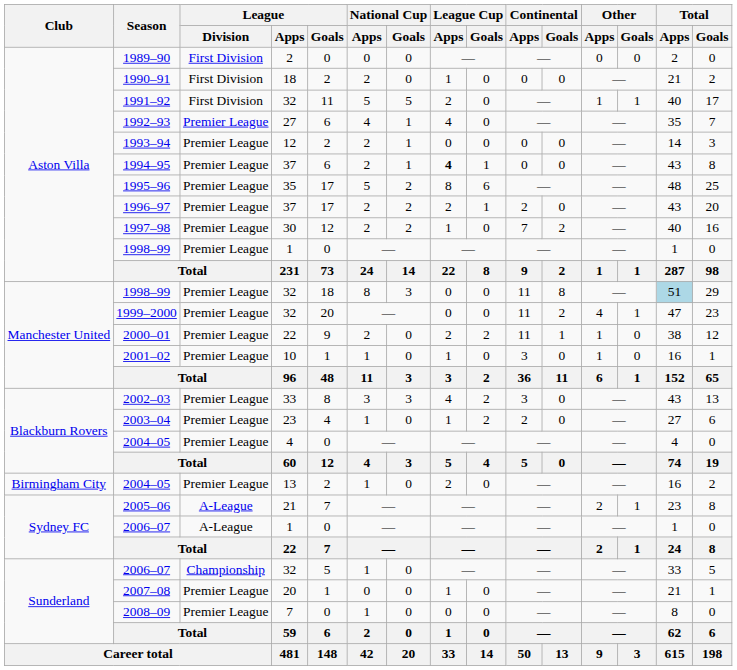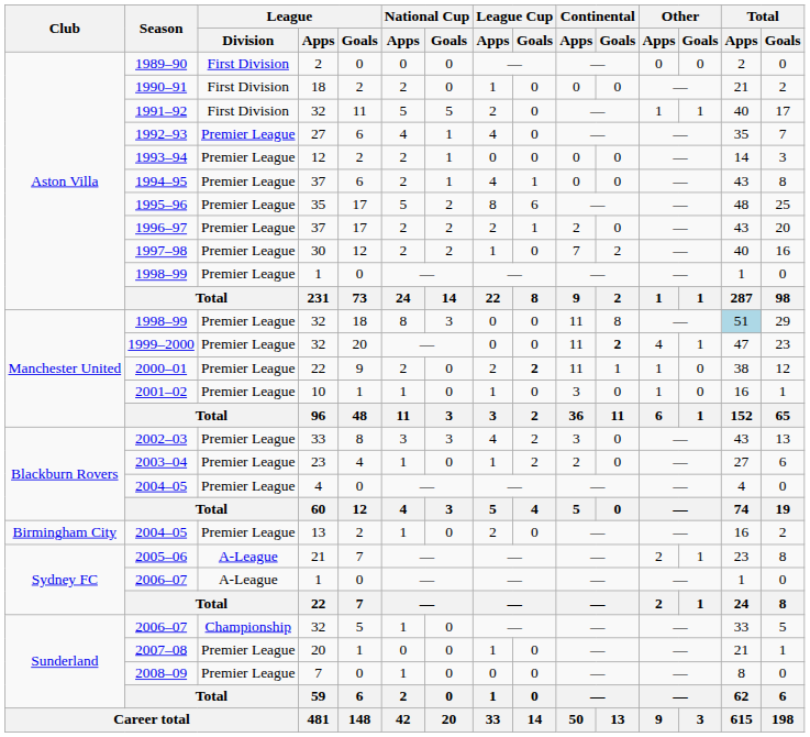1994–95 | League Cup / Apps: bold -> normal
1999–2000 | Continental / Goals: normal -> bold
2000–01 | League Cup / Goals: normal -> bold
